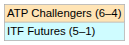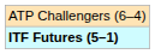row 2 | column 1: normal -> bold
